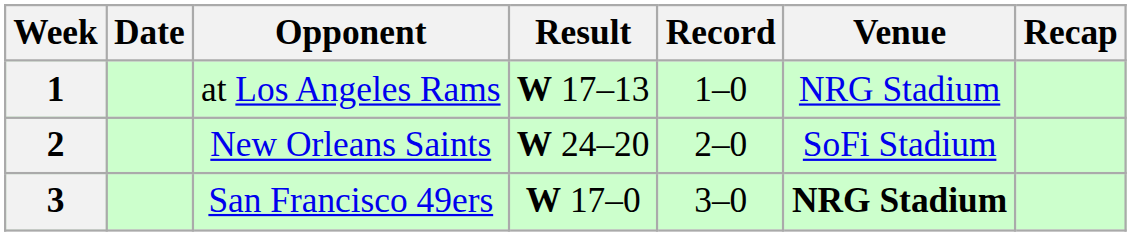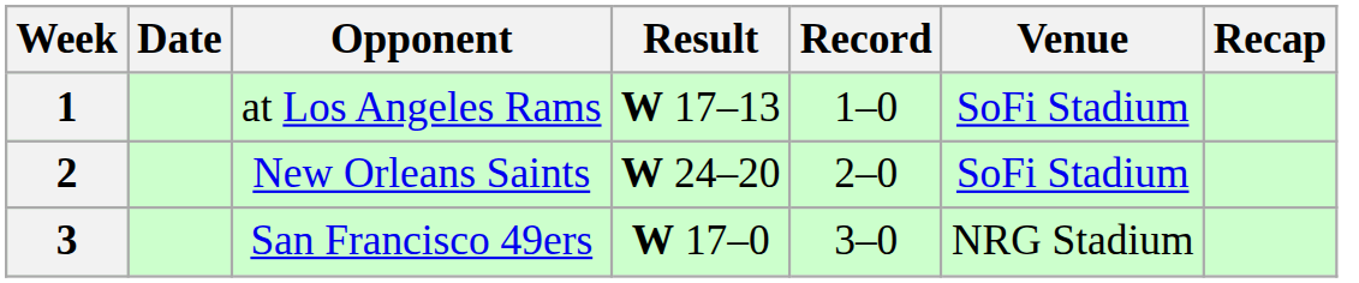1 | Venue: NRG Stadium -> SoFi Stadium
3 | Venue: bold -> normal
